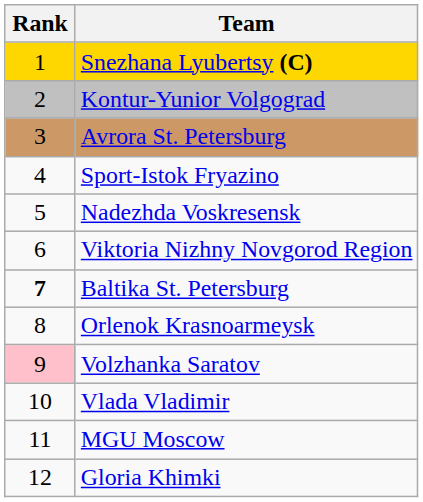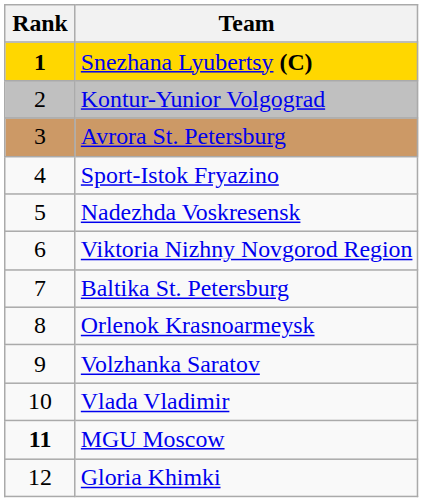Snezhana Lyubertsy (C) | Rank: normal -> bold
Baltika St. Petersburg | Rank: bold -> normal
Volzhanka Saratov | Rank: pink background -> no background
MGU Moscow | Rank: normal -> bold
